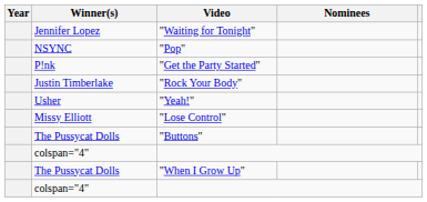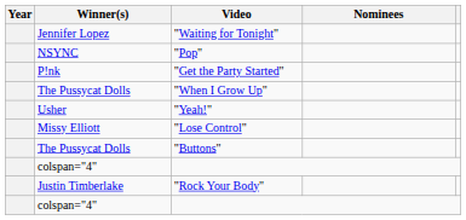rows swapped: "Rock Your Body" <-> "When I Grow Up"
